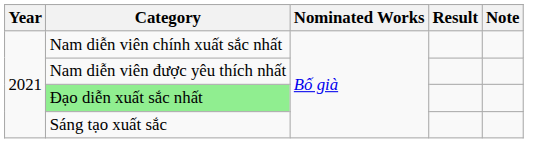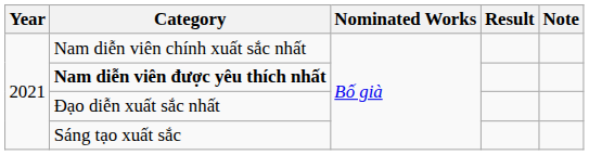Nam diễn viên được yêu thích nhất | Category: normal -> bold
Đạo diễn xuất sắc nhất | Category: lightgreen background -> no background
